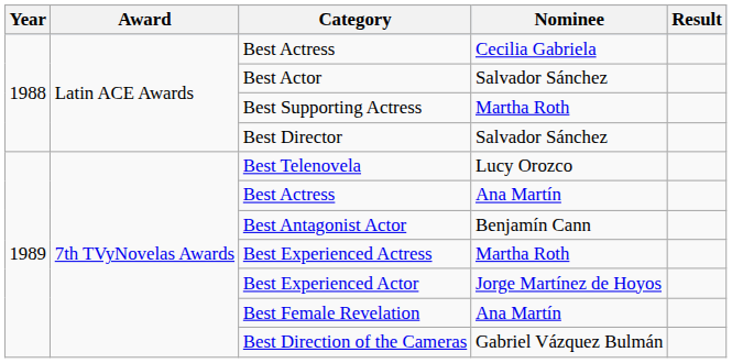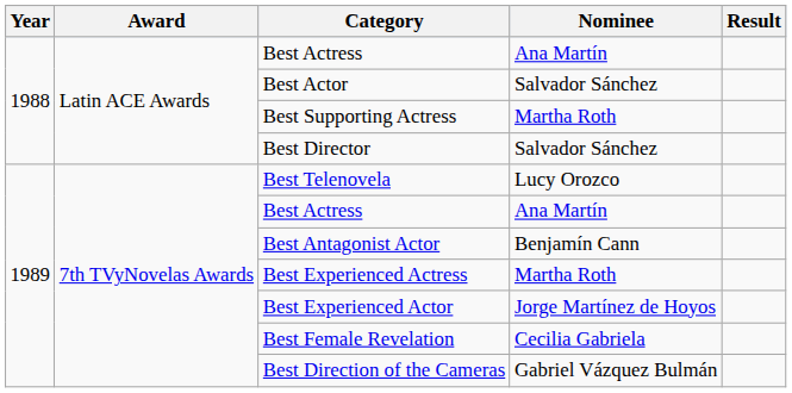1988 / Best Actress | Nominee: Cecilia Gabriela -> Ana Martín
Best Female Revelation | Nominee: Ana Martín -> Cecilia Gabriela
